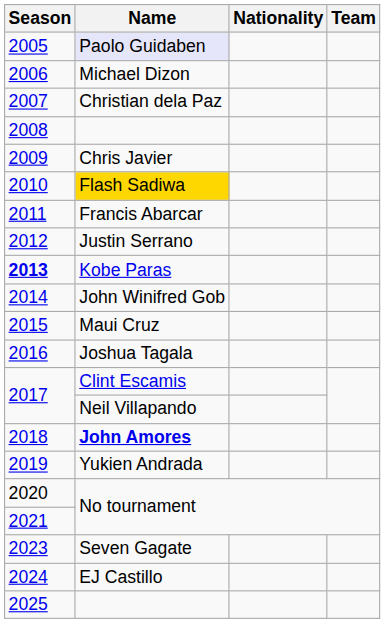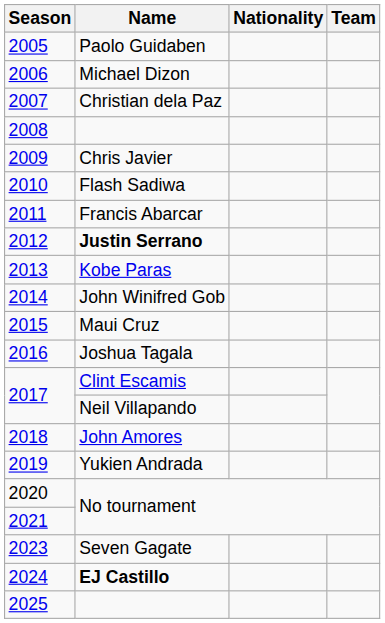Paolo Guidaben | Name: lavender background -> no background
Flash Sadiwa | Name: gold background -> no background
Justin Serrano | Name: normal -> bold
Kobe Paras | Season: bold -> normal
John Amores | Name: bold -> normal
EJ Castillo | Name: normal -> bold
